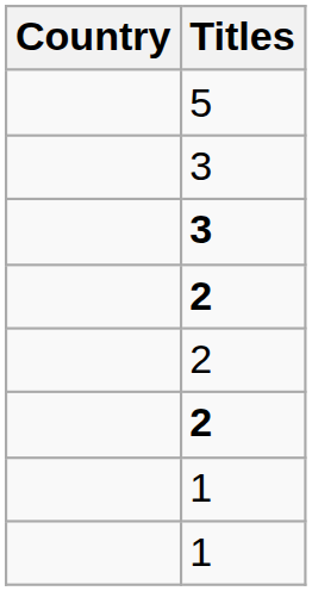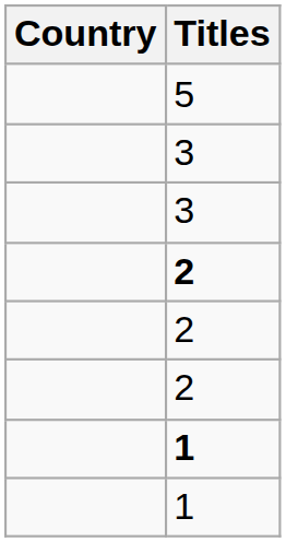row 4 | Titles: bold -> normal
row 7 | Titles: bold -> normal
row 8 | Titles: normal -> bold
